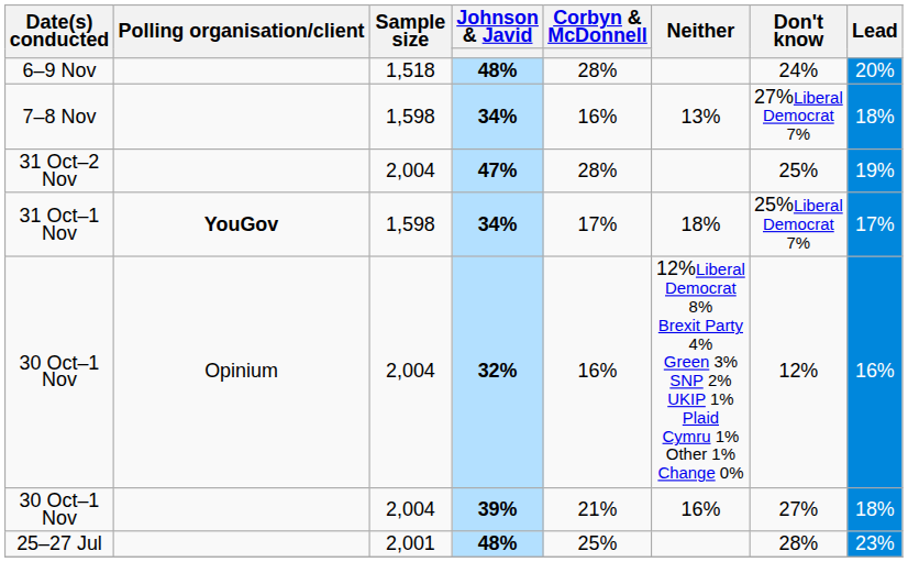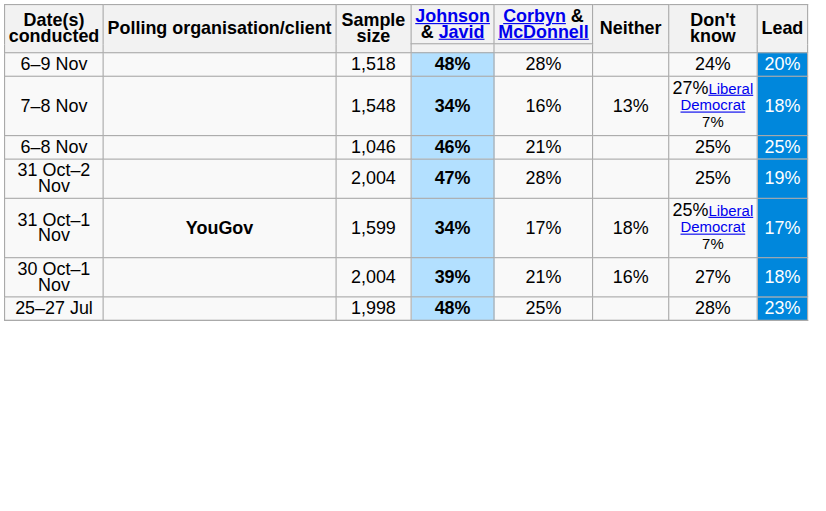7–8 Nov | Sample size: 1,598 -> 1,548
+ row: 6–8 Nov | 1,046 | 46% | 21% | 25% | 25%
31 Oct–1 Nov | Sample size: 1,598 -> 1,599
- row: 30 Oct–1 Nov | Opinium | 2,004 | 32% | 16% | 12%Liberal Democrat 8% Brexit Party 4% Green 3% SNP 2% UKIP 1% Plaid Cymru 1% Other 1% Change 0% | 12% | 16%
25–27 Jul | Sample size: 2,001 -> 1,998
